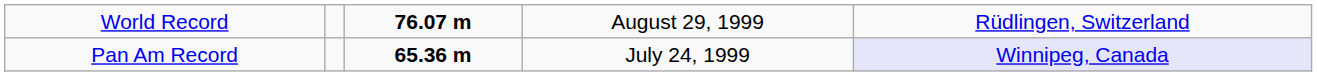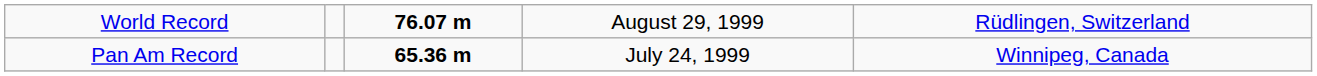Pan Am Record | column 5: lavender background -> no background
